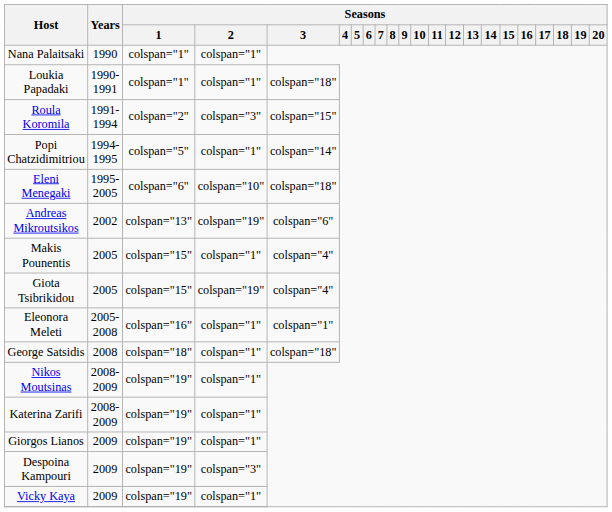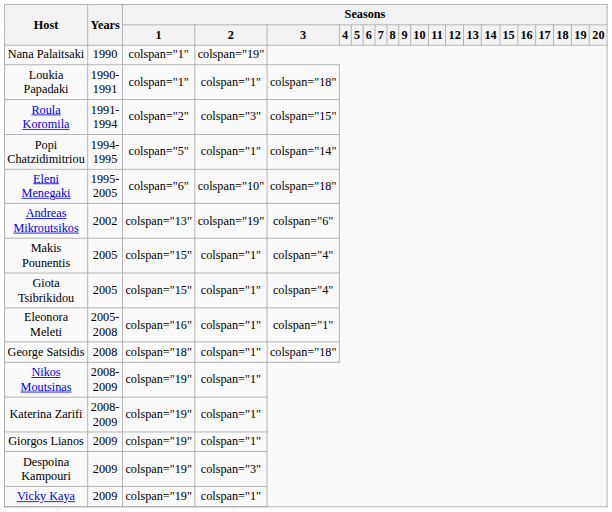Nana Palaitsaki | Seasons / 2: colspan="1" -> colspan="19"
Giota Tsibrikidou | Seasons / 2: colspan="19" -> colspan="1"
